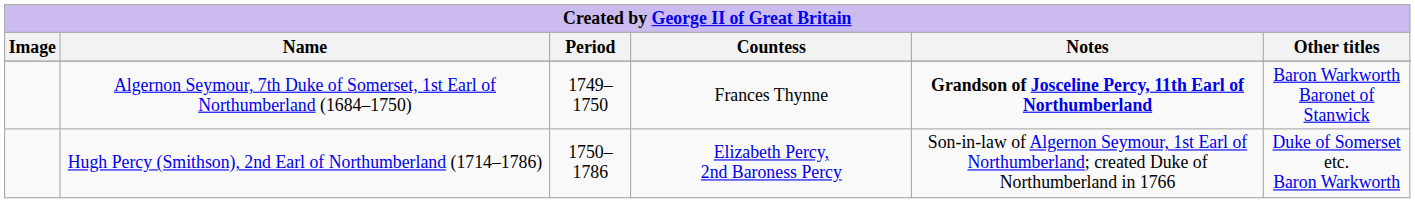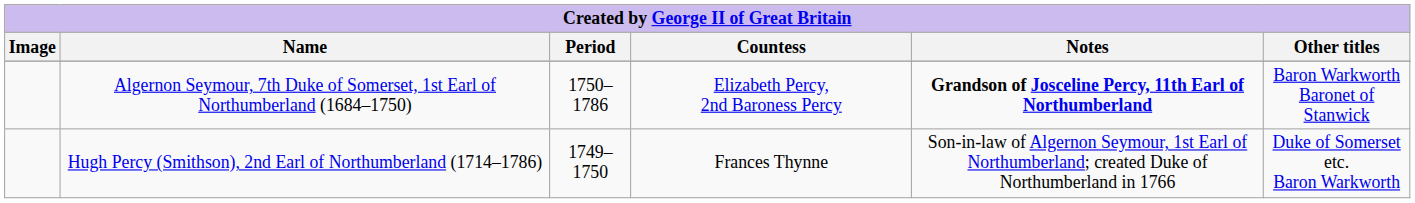row 3 | Period: 1749–1750 -> 1750–1786
row 3 | Countess: Frances Thynne -> Elizabeth Percy, 2nd Baroness Percy
row 4 | Period: 1750–1786 -> 1749–1750
row 4 | Countess: Elizabeth Percy, 2nd Baroness Percy -> Frances Thynne
